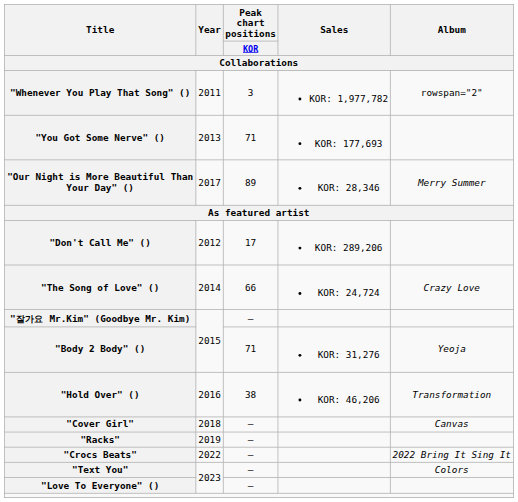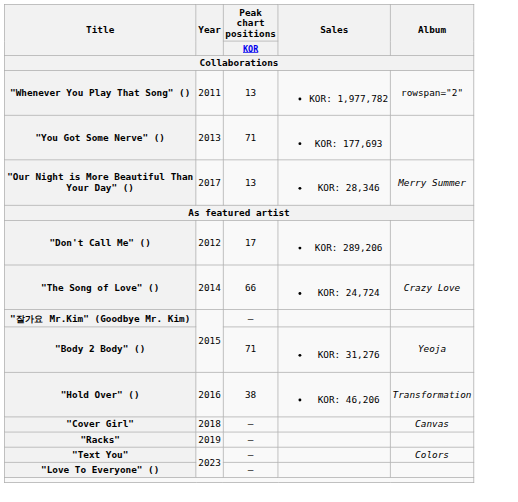"Whenever You Play That Song" () | Peak chart positions / KOR: 3 -> 13
"Our Night is More Beautiful Than Your Day" () | Peak chart positions / KOR: 89 -> 13
- row: "Crocs Beats" | 2022 | — | 2022 Bring It Sing It
